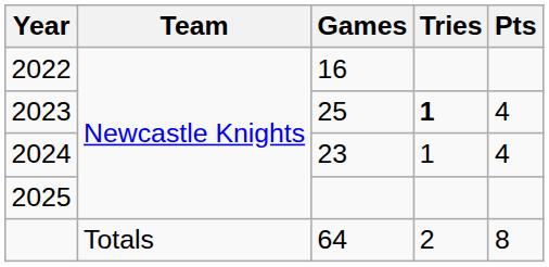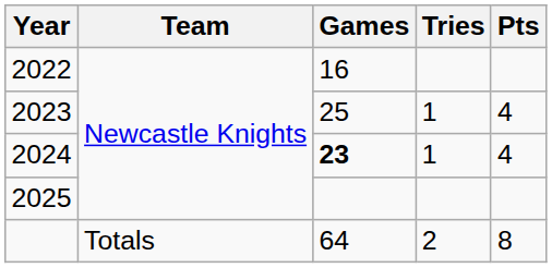2023 | Tries: bold -> normal
2024 | Games: normal -> bold
